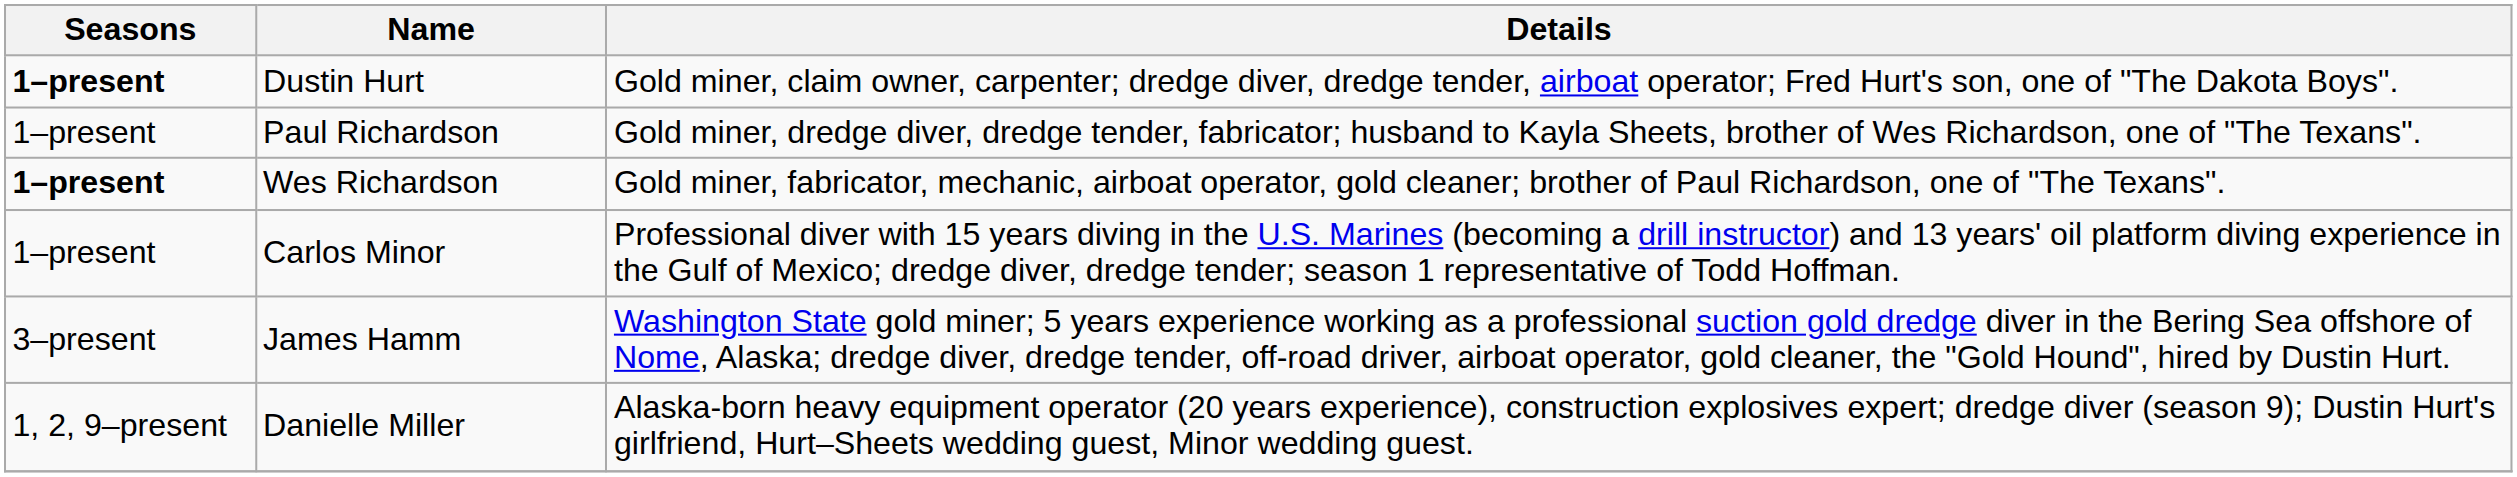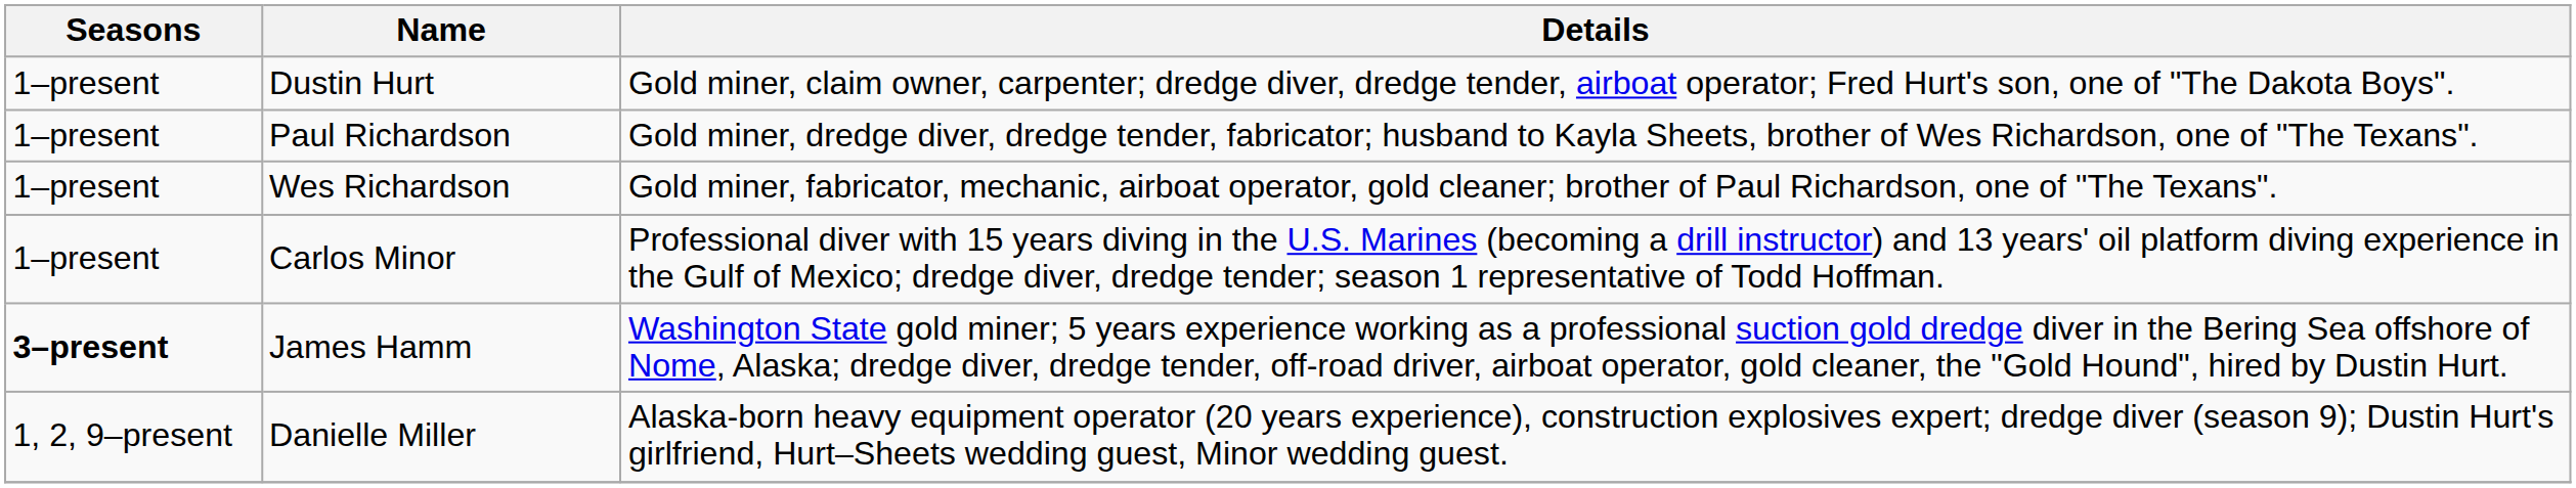Dustin Hurt | Seasons: bold -> normal
Wes Richardson | Seasons: bold -> normal
James Hamm | Seasons: normal -> bold
